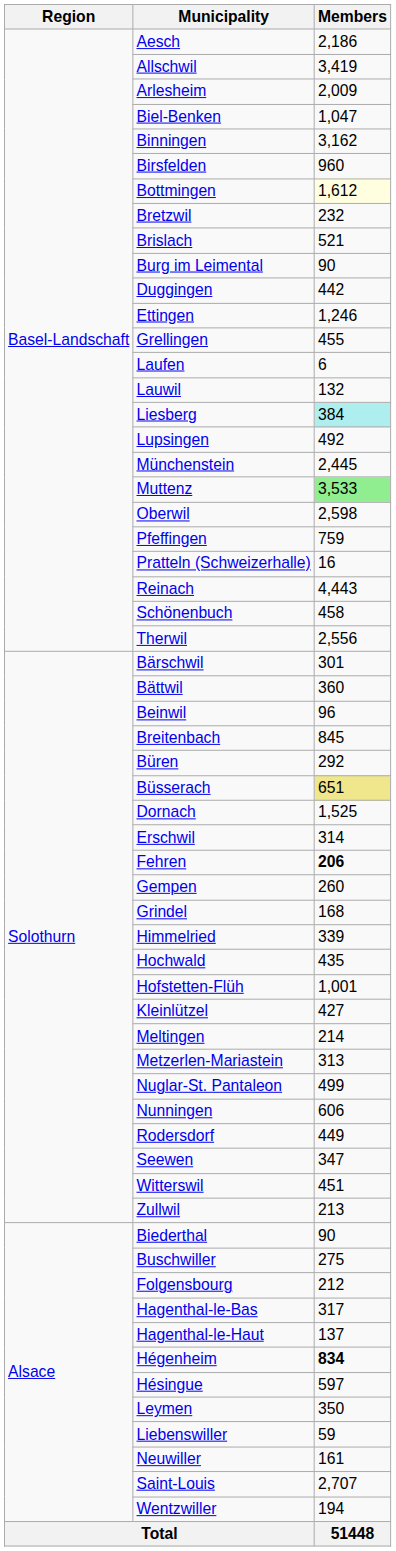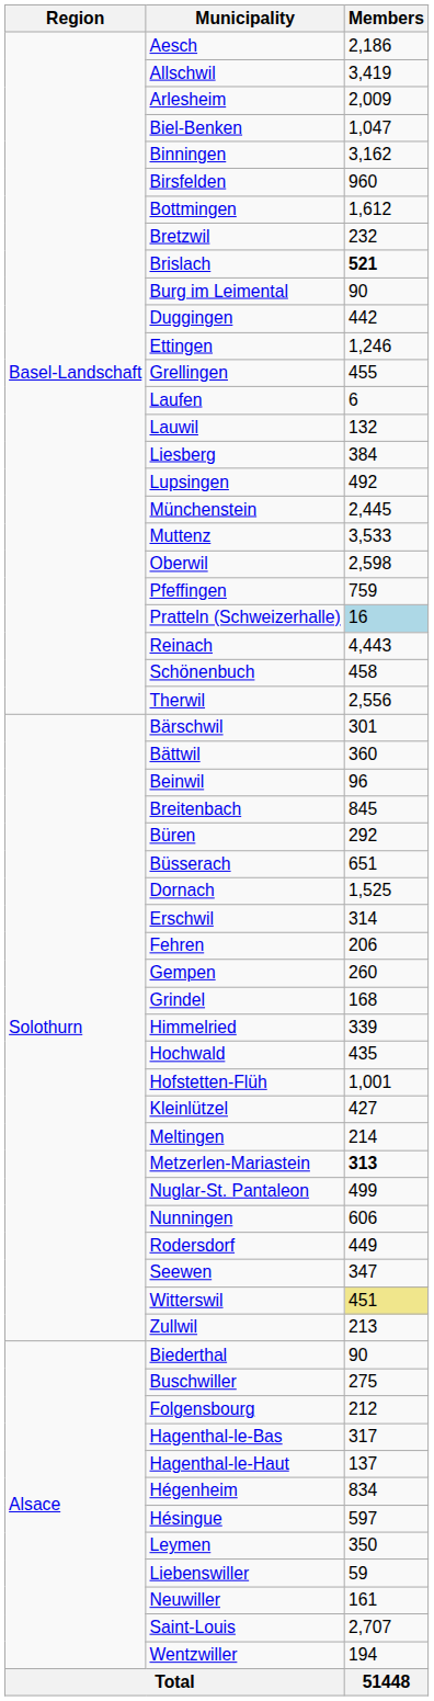Bottmingen | Members: lightyellow background -> no background
Brislach | Members: normal -> bold
Liesberg | Members: paleturquoise background -> no background
Muttenz | Members: lightgreen background -> no background
Pratteln (Schweizerhalle) | Members: no background -> lightblue background
Büsserach | Members: khaki background -> no background
Fehren | Members: bold -> normal
Metzerlen-Mariastein | Members: normal -> bold
Witterswil | Members: no background -> khaki background
Hégenheim | Members: bold -> normal
